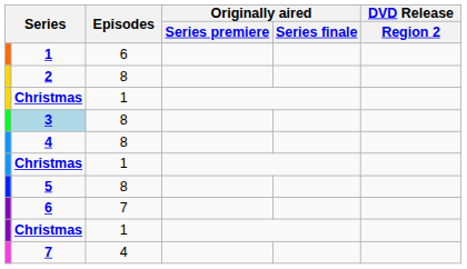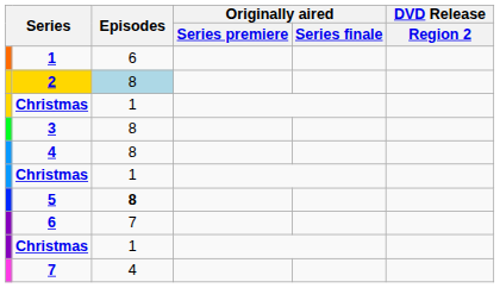2 | column 2: no background -> gold background
2 | Episodes: no background -> lightblue background
3 | column 2: lightblue background -> no background
5 | Episodes: normal -> bold
